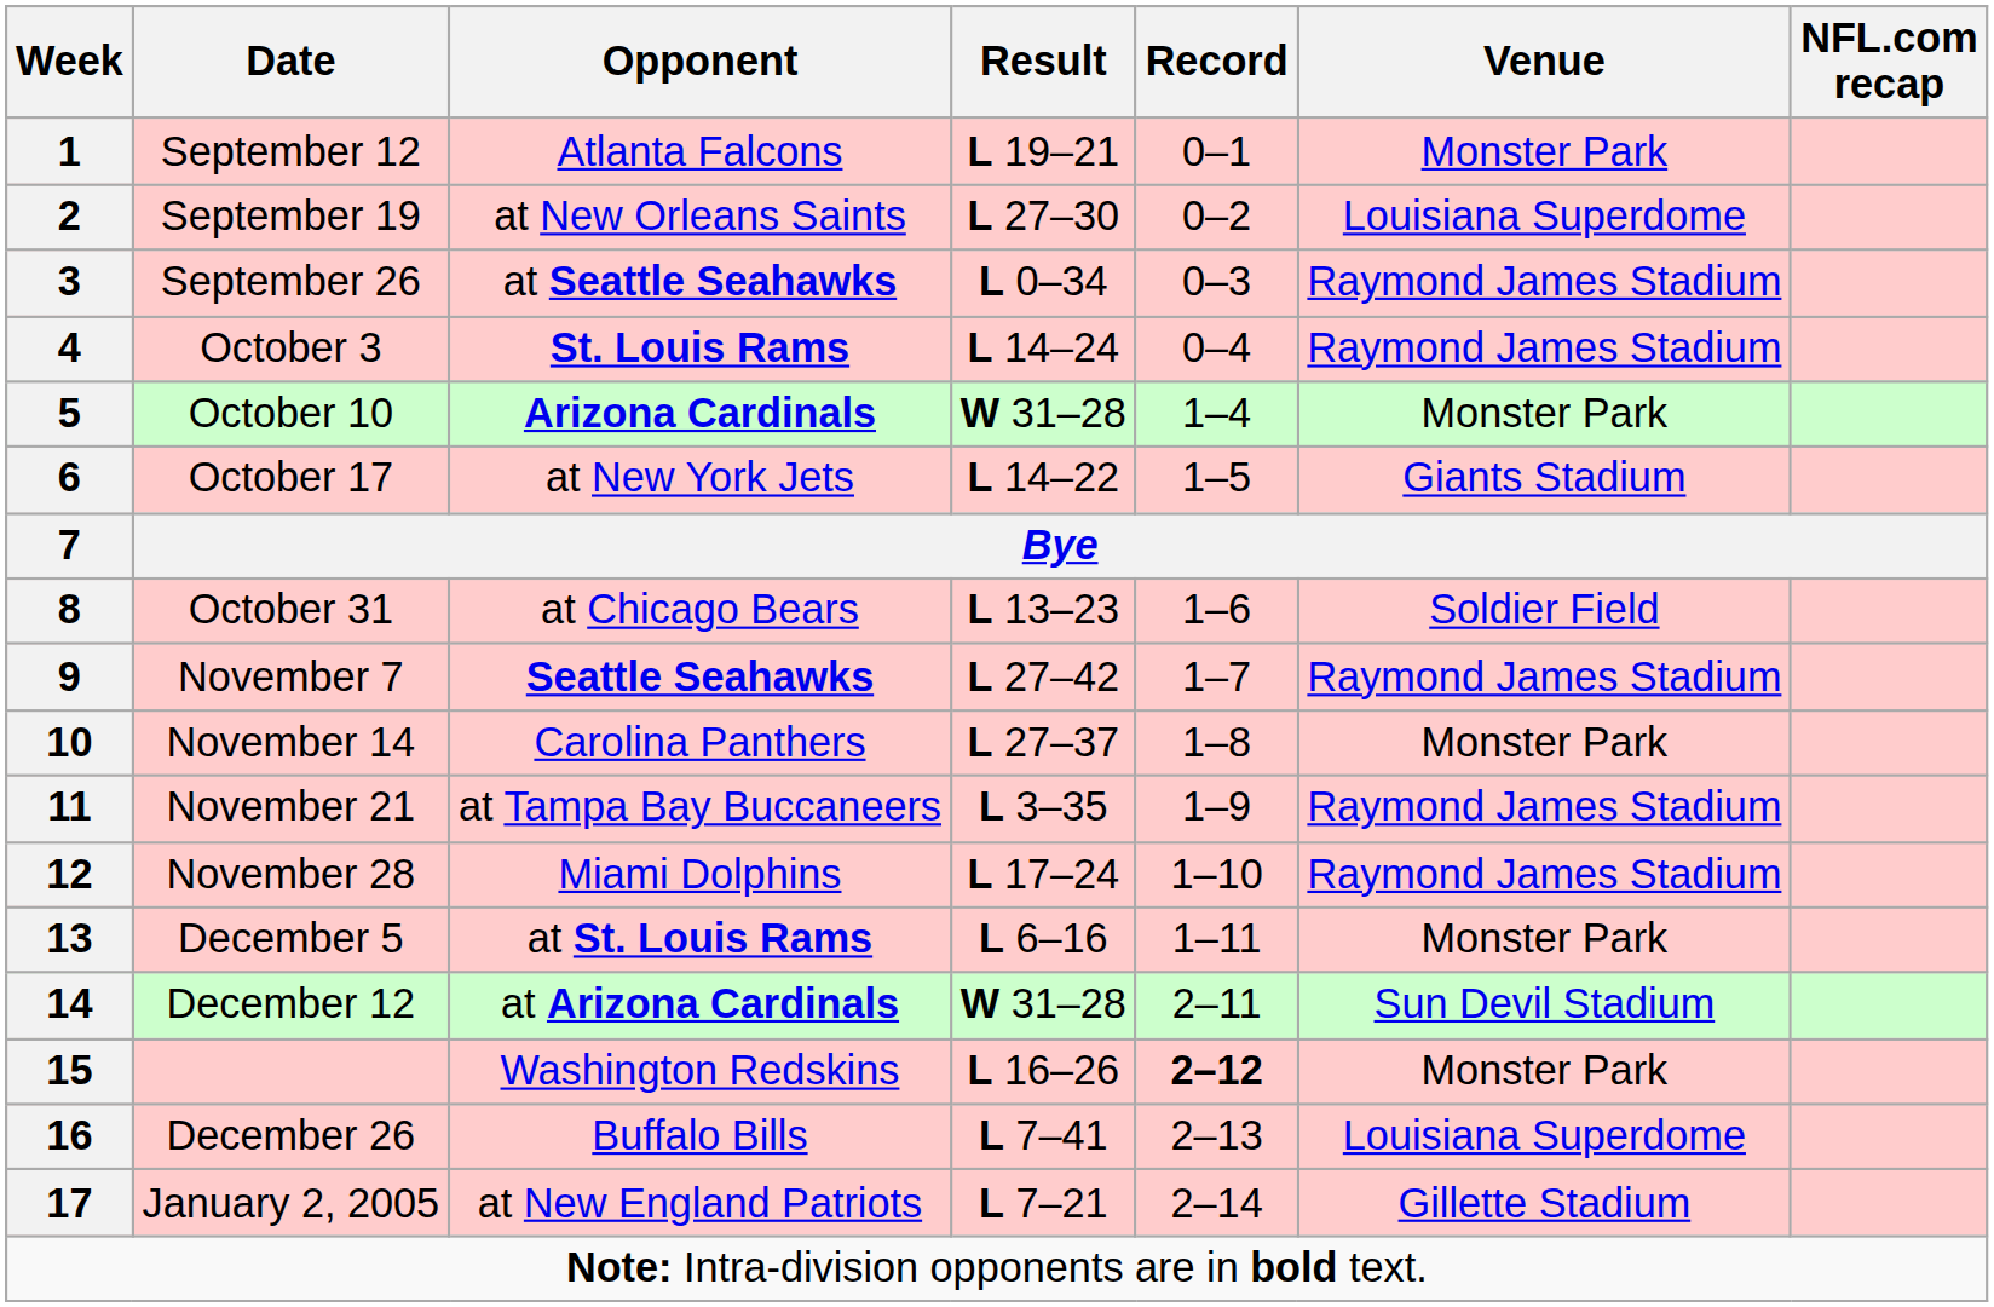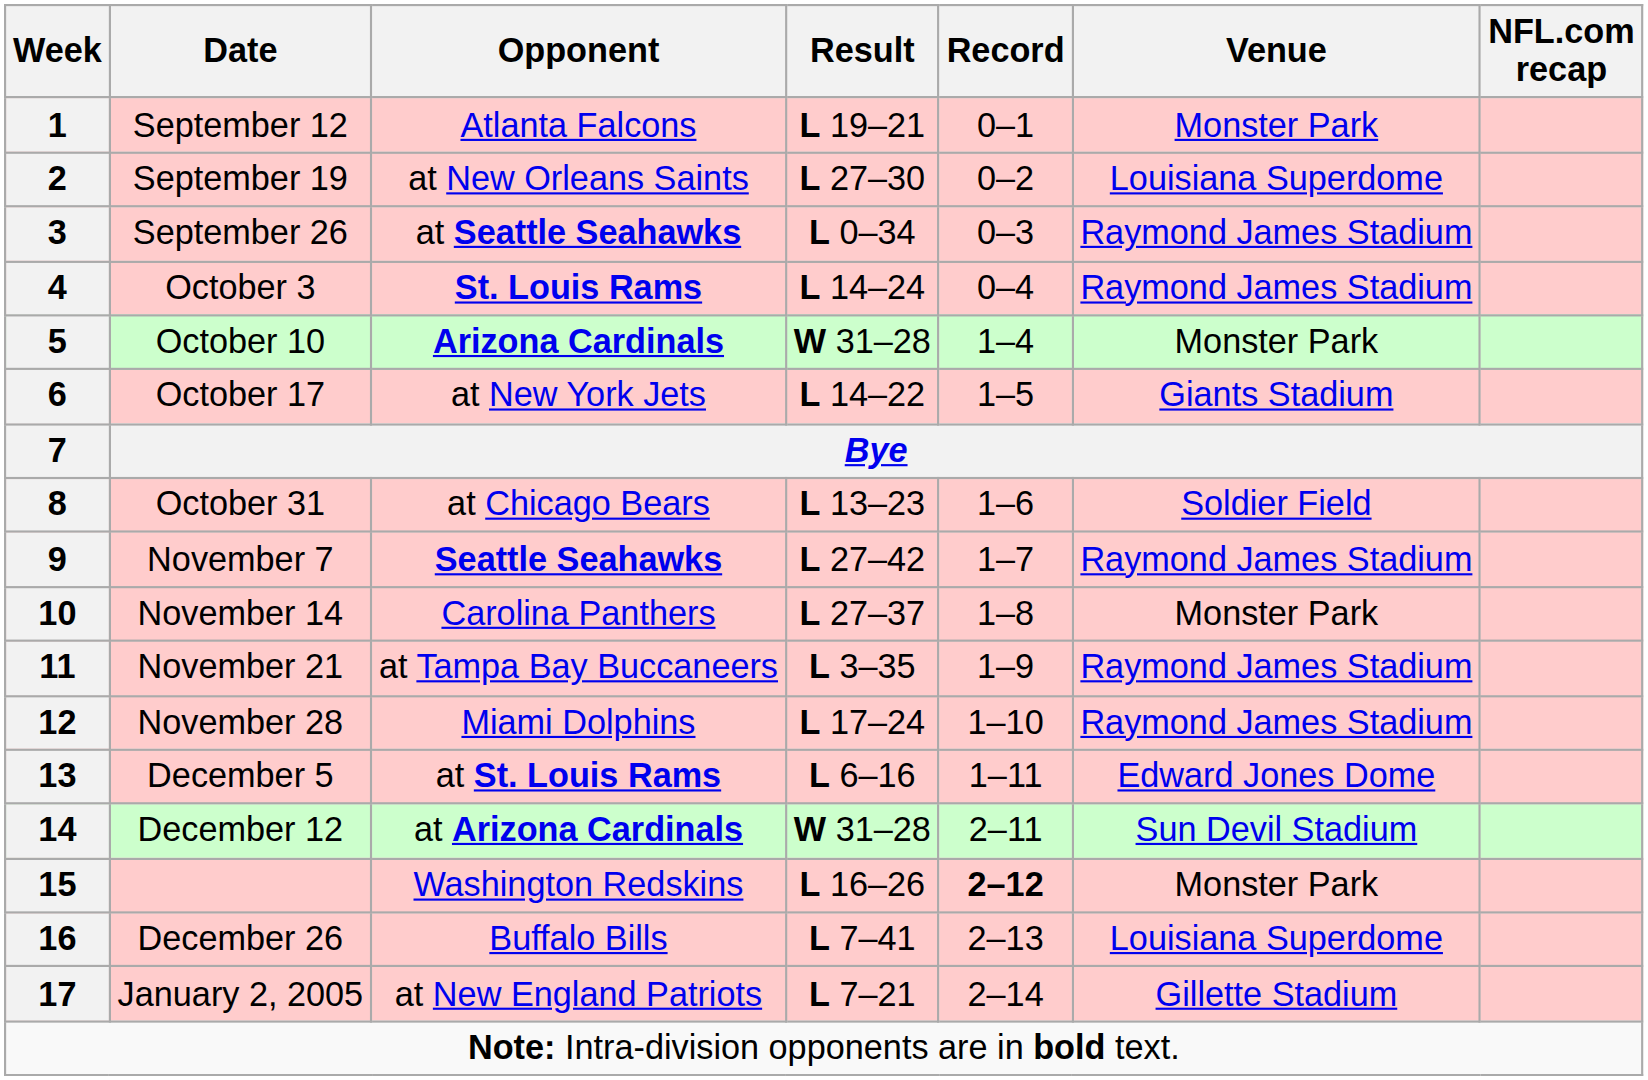13 | Venue: Monster Park -> Edward Jones Dome
